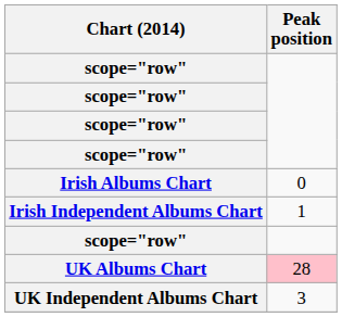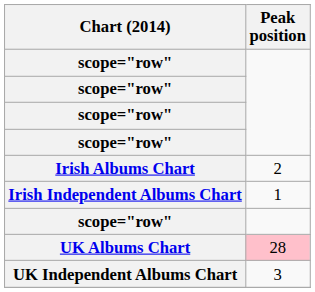Irish Albums Chart | Peak position: 0 -> 2
